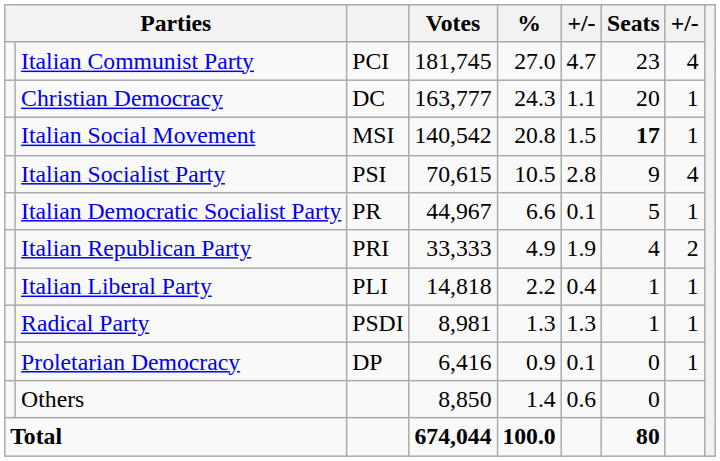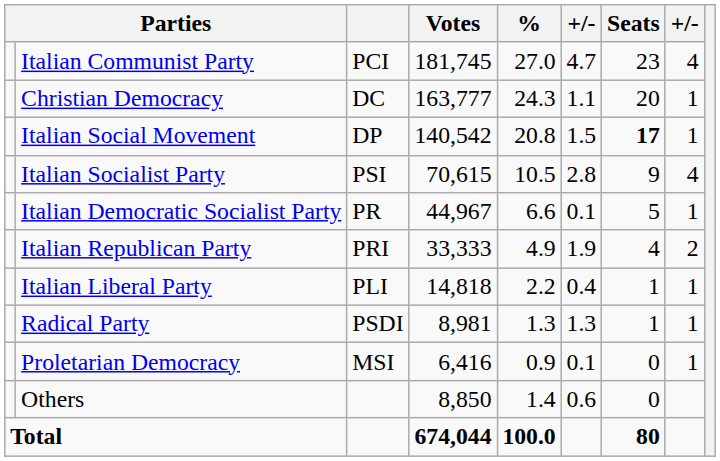Italian Social Movement | column 3: MSI -> DP
Proletarian Democracy | column 3: DP -> MSI
